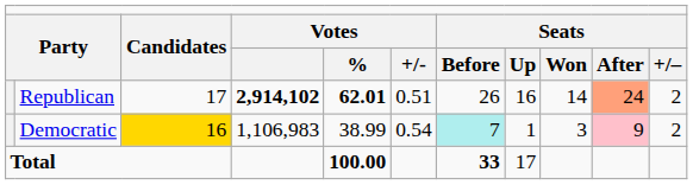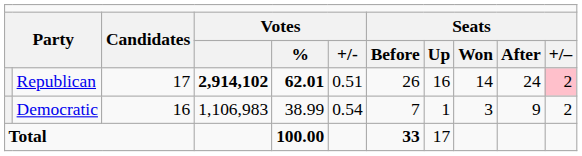Republican | column 10: lightsalmon background -> no background
Republican | column 11: no background -> pink background
Democratic | column 3: gold background -> no background
Democratic | column 7: paleturquoise background -> no background
Democratic | column 10: pink background -> no background
